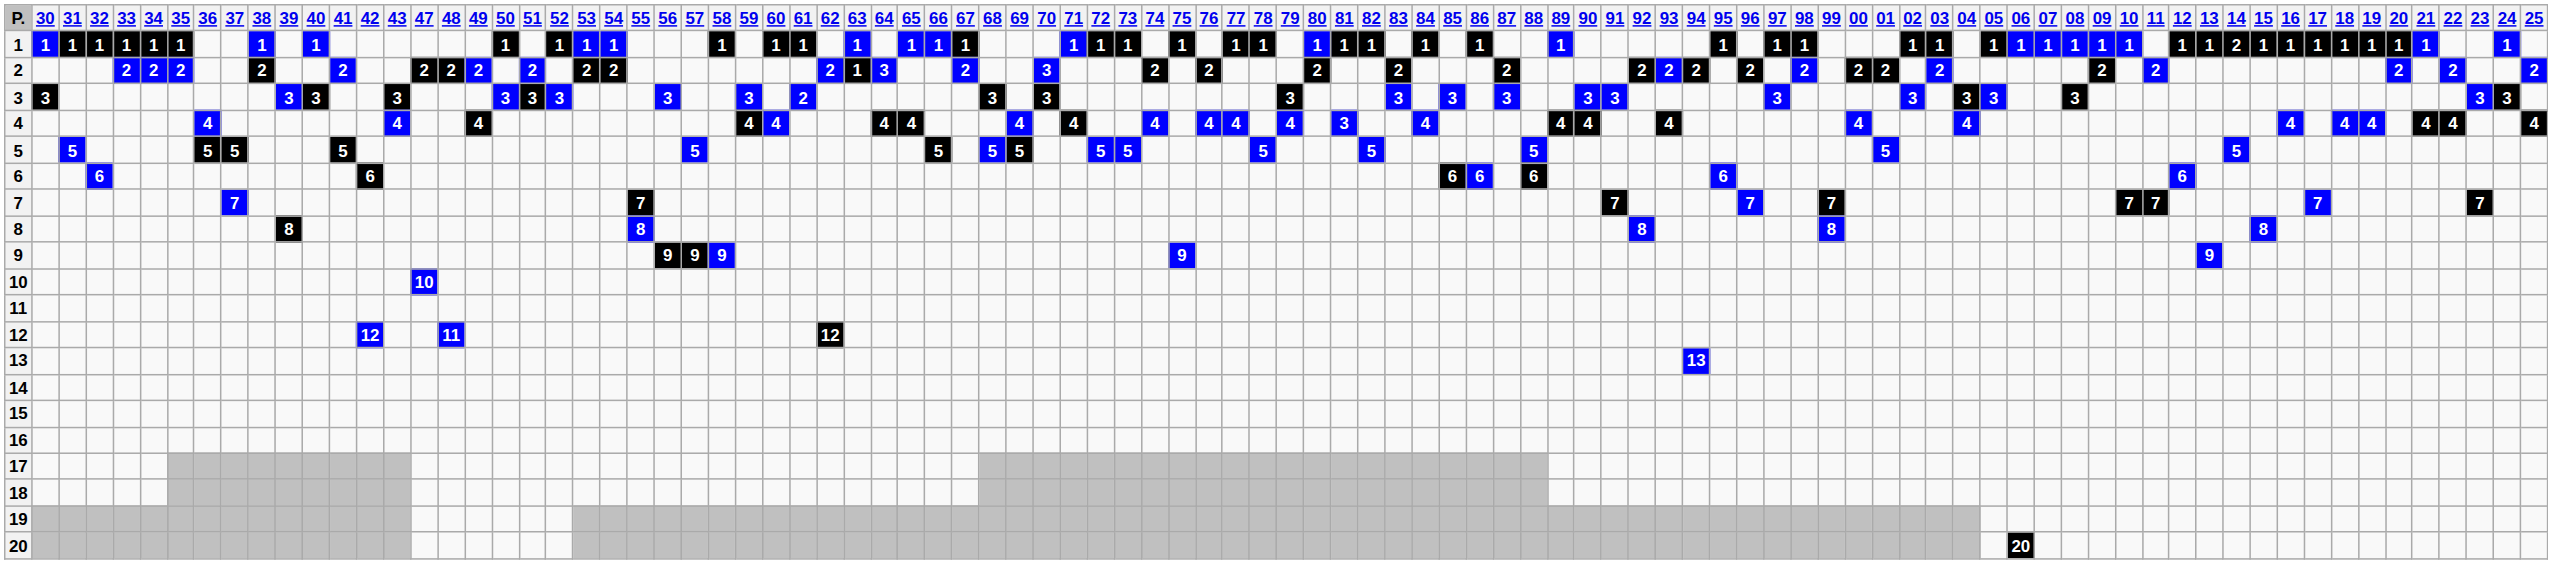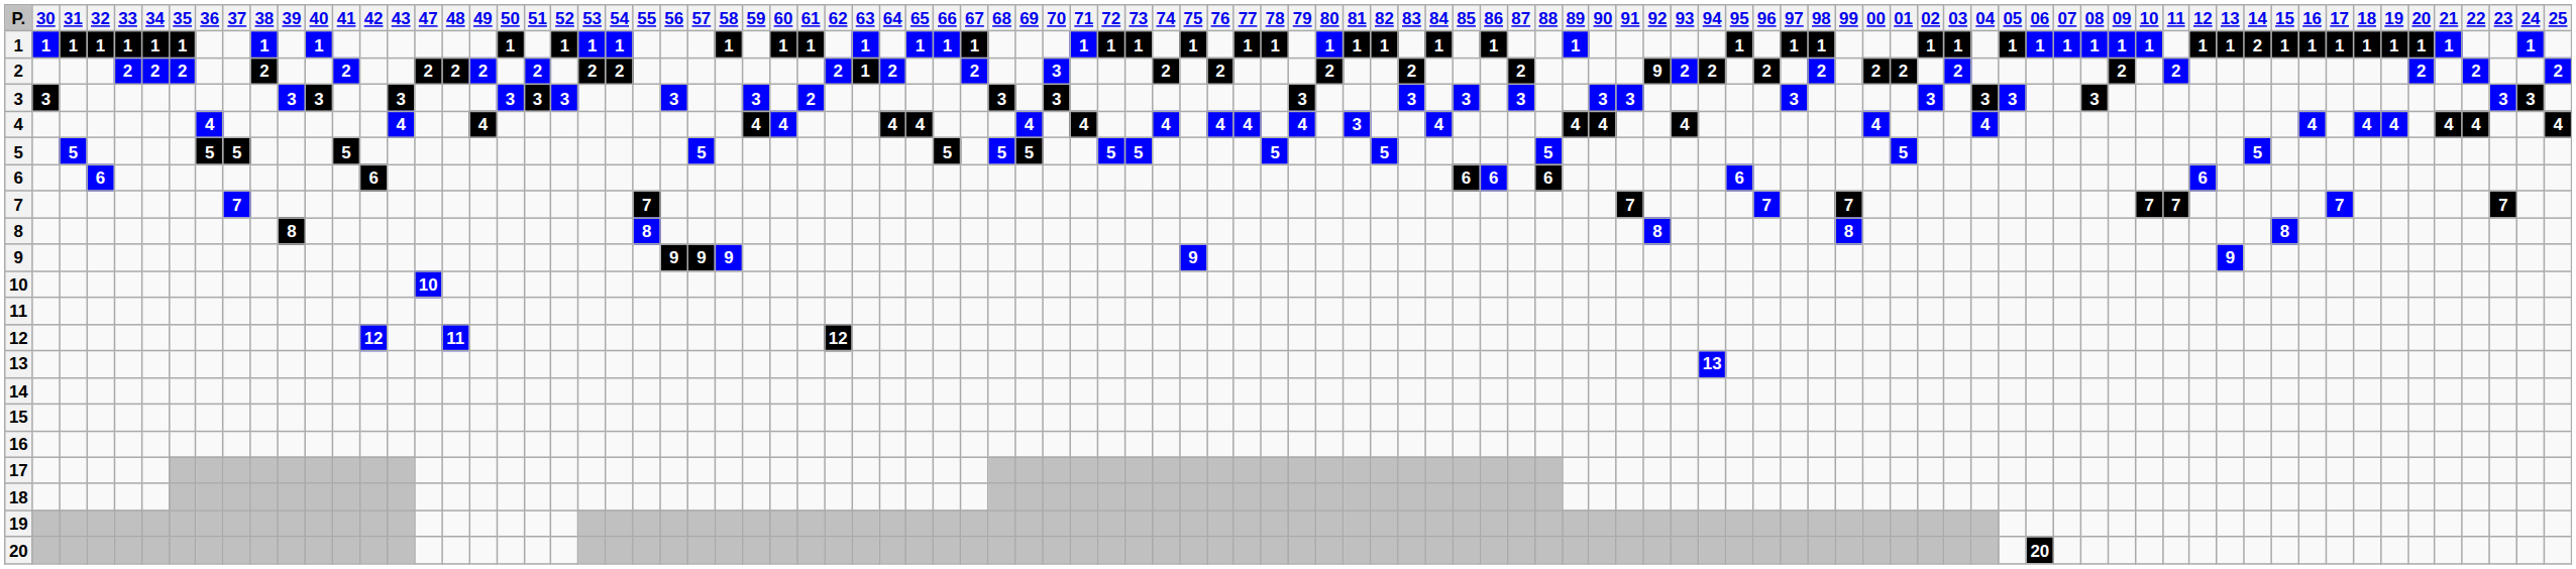row 3 | 64: 3 -> 2
row 3 | 92: 2 -> 9
